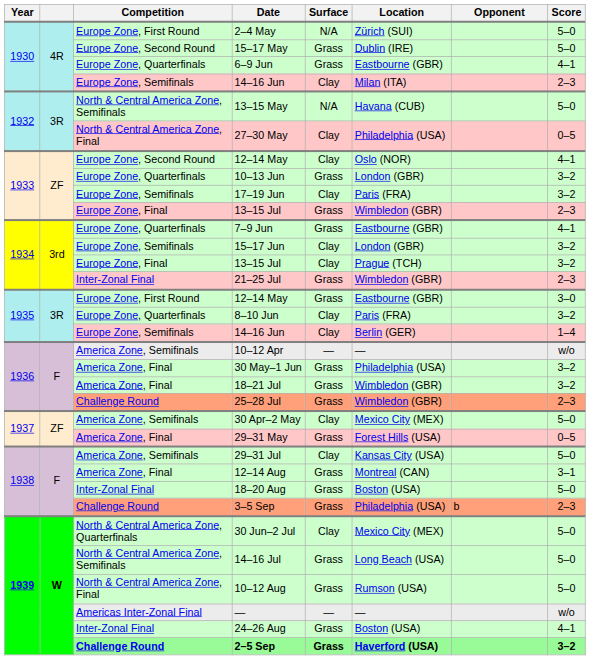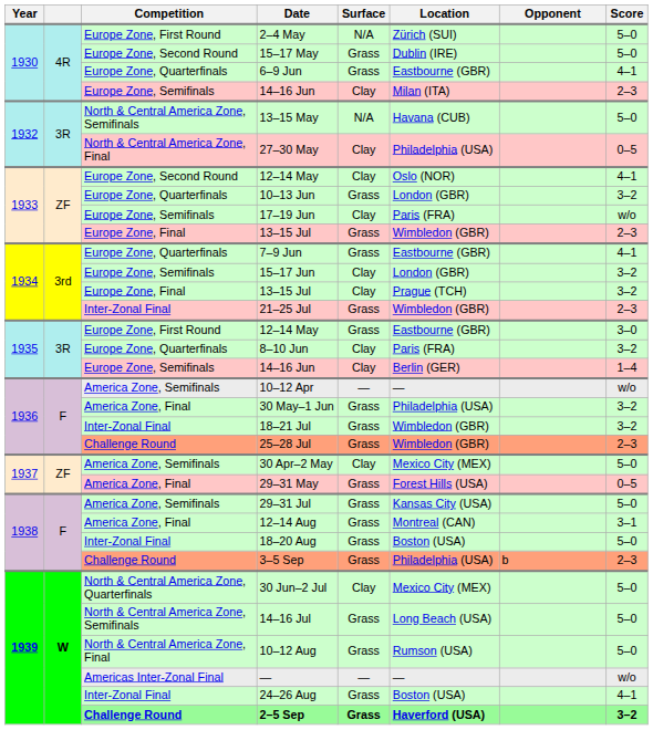17–19 Jun | Score: 3–2 -> w/o
18–21 Jul | Competition: America Zone, Final -> Inter-Zonal Final
29–31 Jul | Surface: Clay -> Grass
